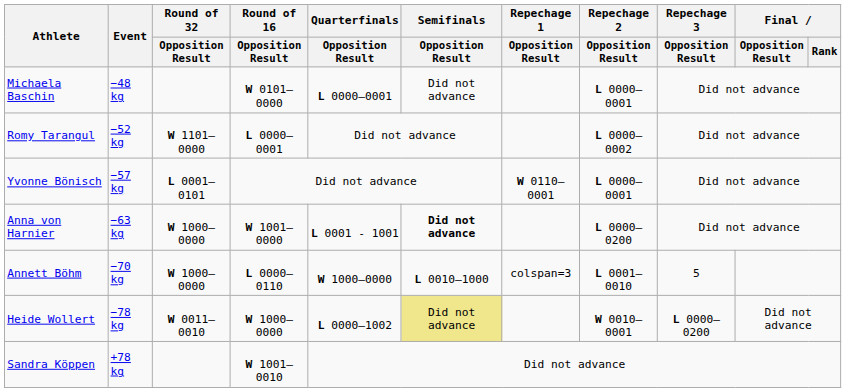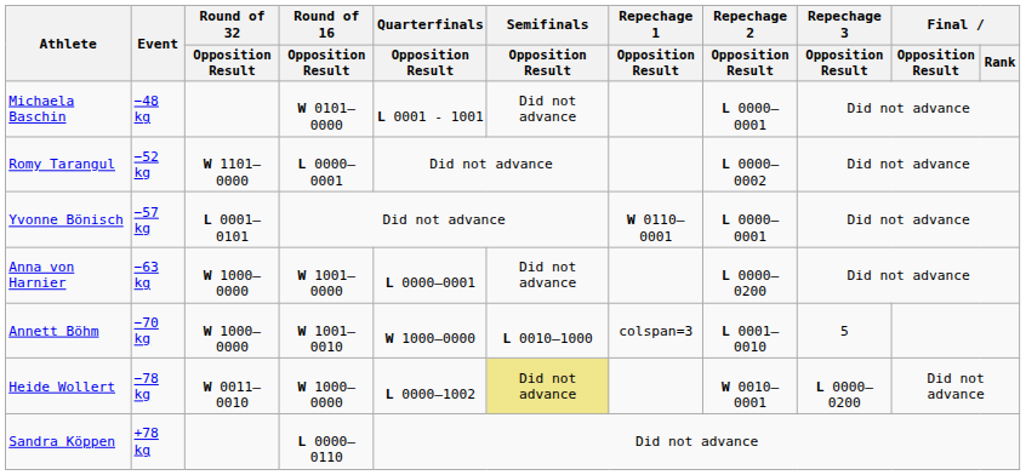Michaela Baschin | Quarterfinals / Opposition Result: L 0000–0001 -> L 0001 - 1001
Anna von Harnier | Quarterfinals / Opposition Result: L 0001 - 1001 -> L 0000–0001
Anna von Harnier | Semifinals / Opposition Result: bold -> normal
Annett Böhm | Round of 16 / Opposition Result: L 0000–0110 -> W 1001–0010
Sandra Köppen | Round of 16 / Opposition Result: W 1001–0010 -> L 0000–0110
